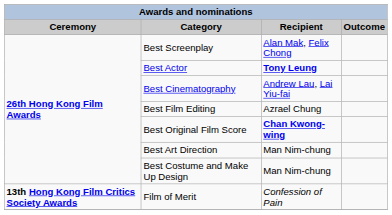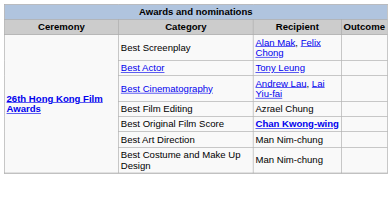Best Actor | Recipient: bold -> normal
- row: 13th Hong Kong Film Critics Society Awards | Film of Merit | Confession of Pain
